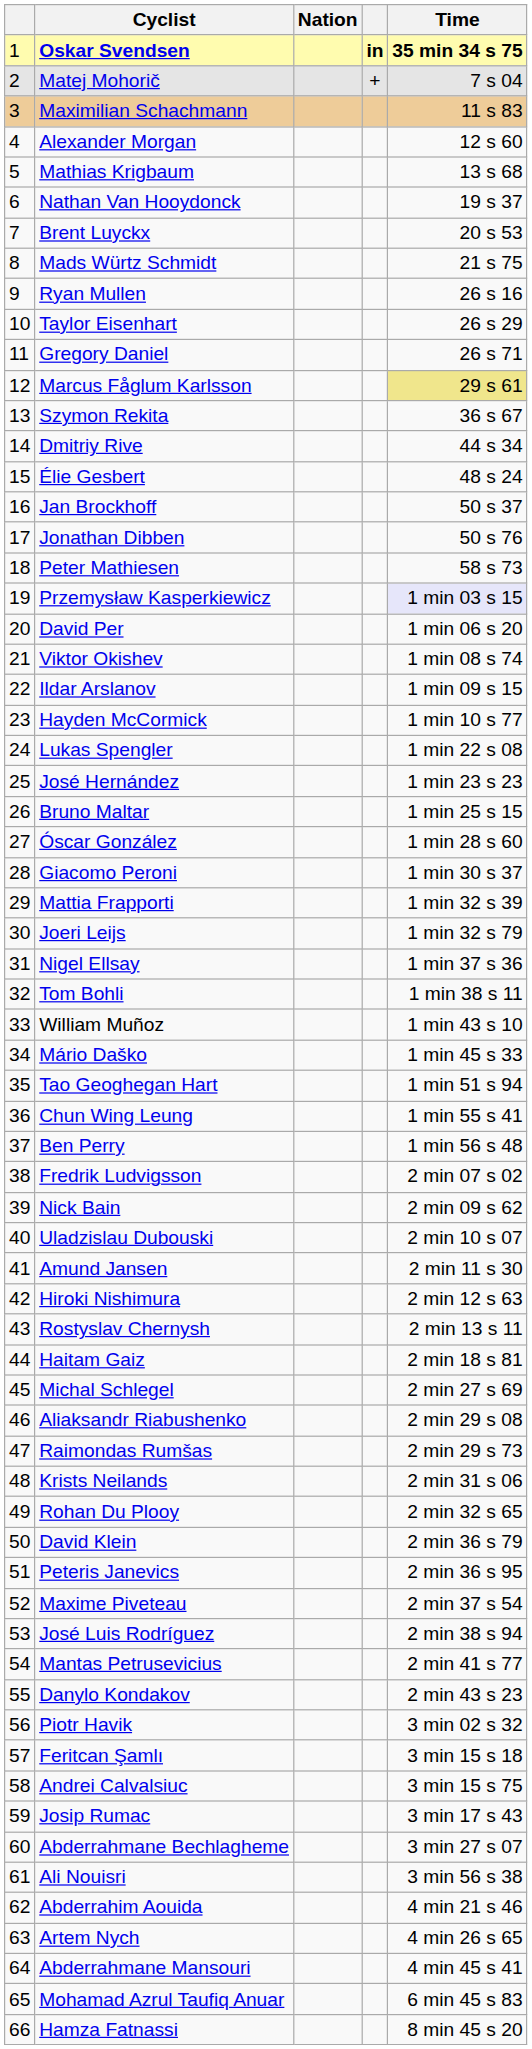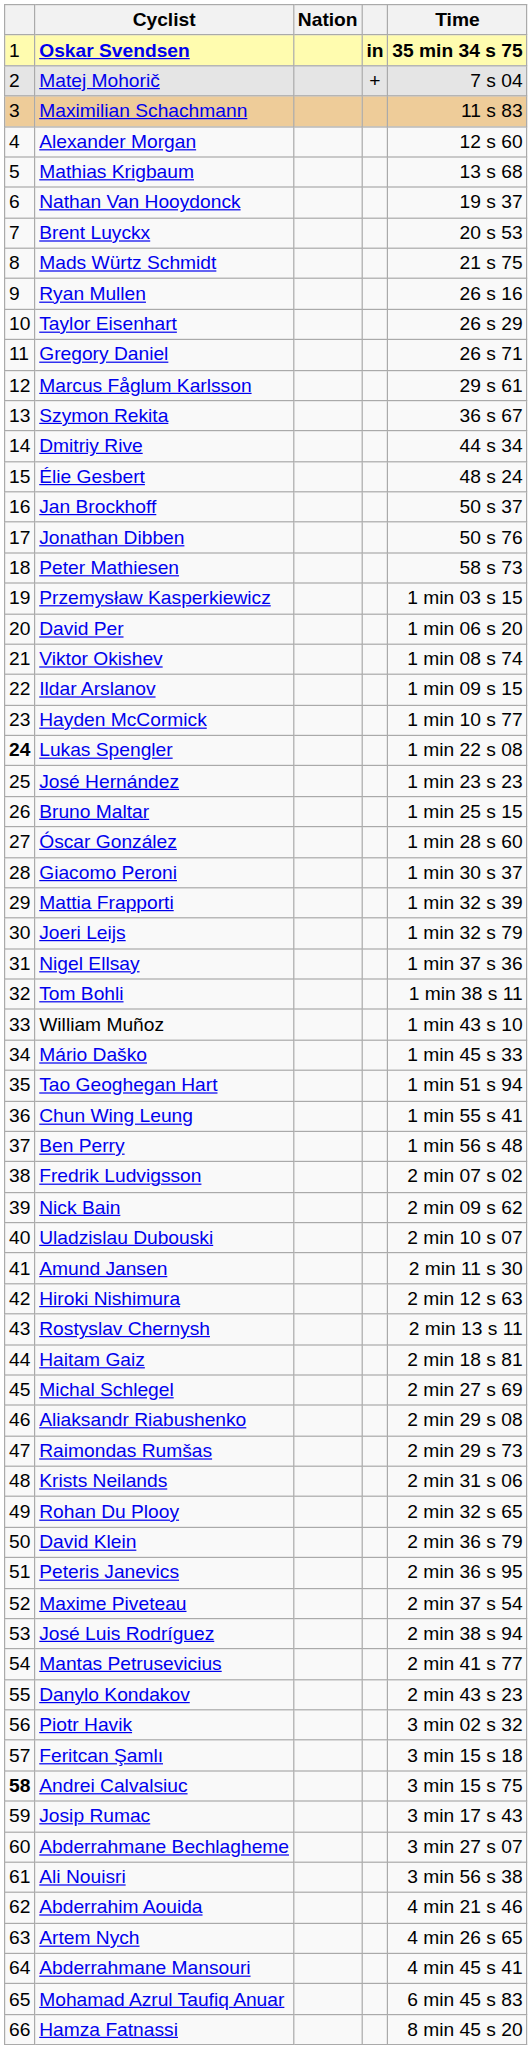Marcus Fåglum Karlsson | Time: khaki background -> no background
Przemysław Kasperkiewicz | Time: lavender background -> no background
Lukas Spengler | column 1: normal -> bold
Andrei Calvalsiuc | column 1: normal -> bold
